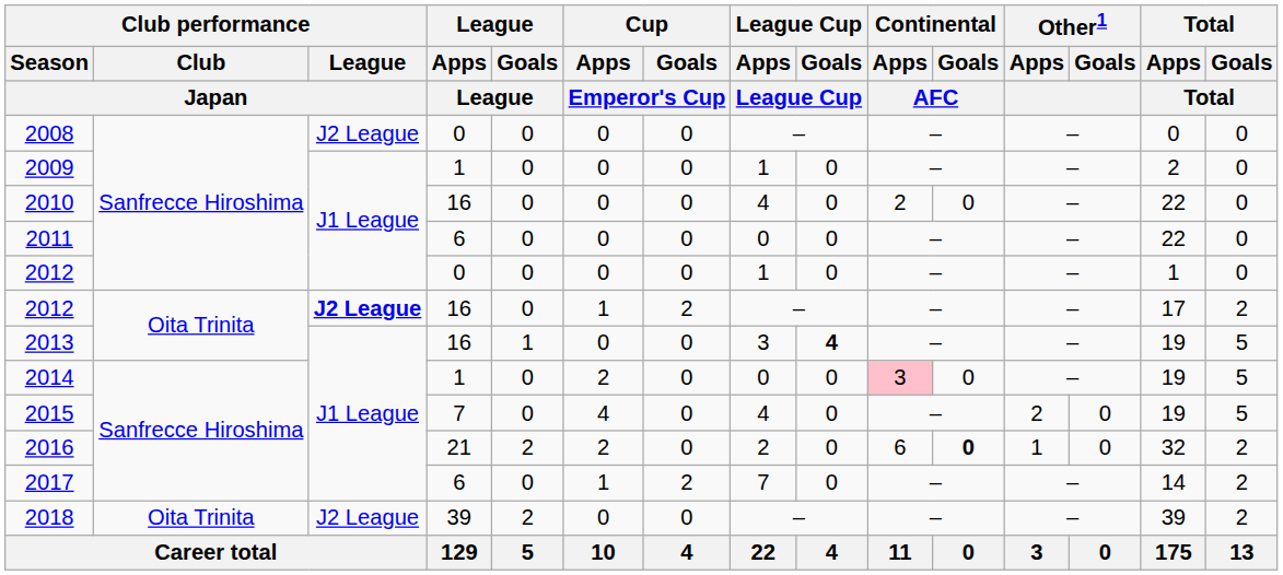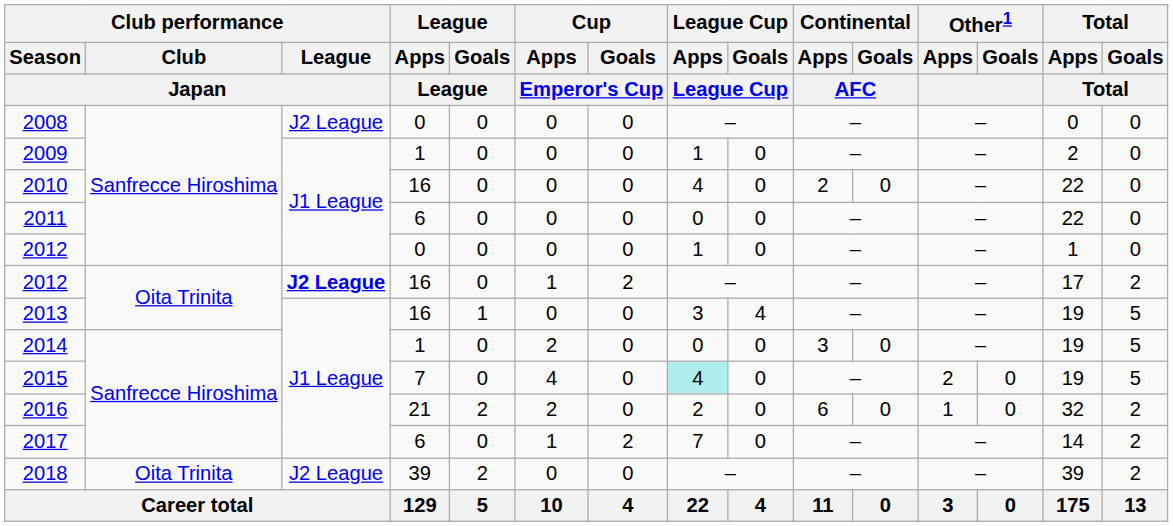2013 | League Cup / Goals / League Cup: bold -> normal
2014 | Continental / Apps / AFC: pink background -> no background
2015 | League Cup / Apps / League Cup: no background -> paleturquoise background
2016 | Continental / Goals / AFC: bold -> normal
